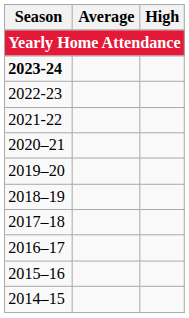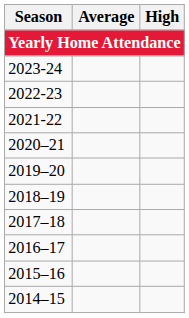2023-24 | Season: bold -> normal
